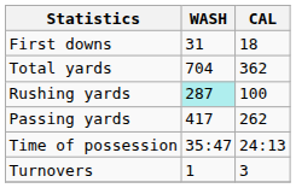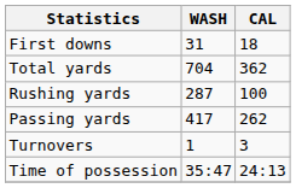Rushing yards | WASH: paleturquoise background -> no background
rows swapped: Turnovers <-> Time of possession
